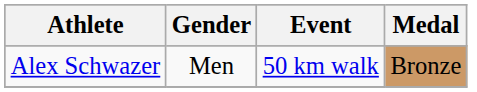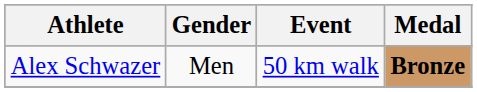Alex Schwazer | Medal: normal -> bold
